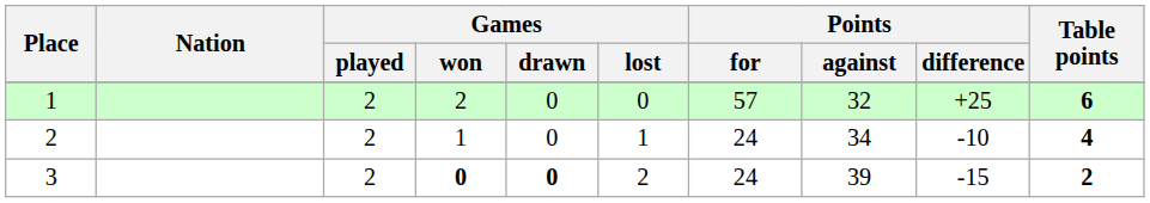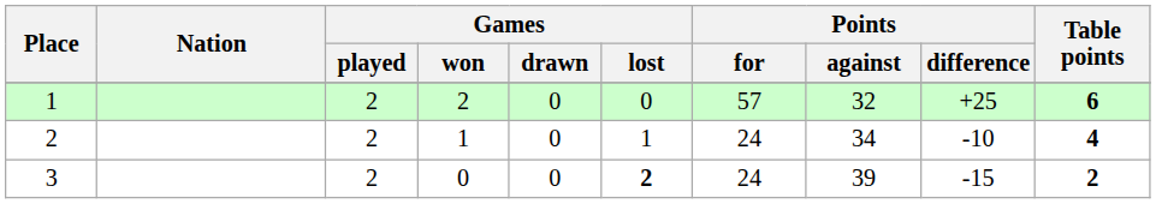3 | Games / won: bold -> normal
3 | Games / drawn: bold -> normal
3 | Games / lost: normal -> bold
